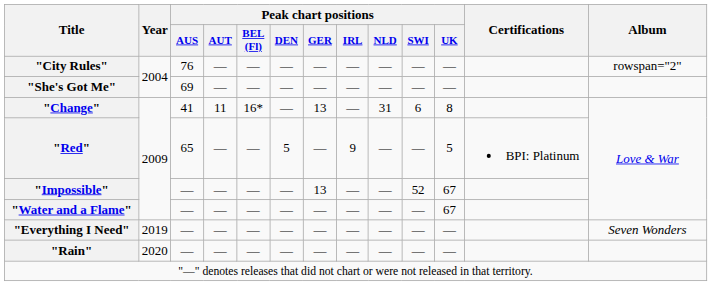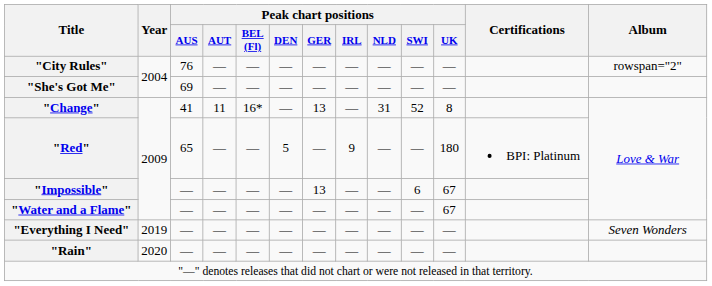"Change" | Peak chart positions / SWI: 6 -> 52
"Red" | Peak chart positions / UK: 5 -> 180
"Impossible" | Peak chart positions / SWI: 52 -> 6
